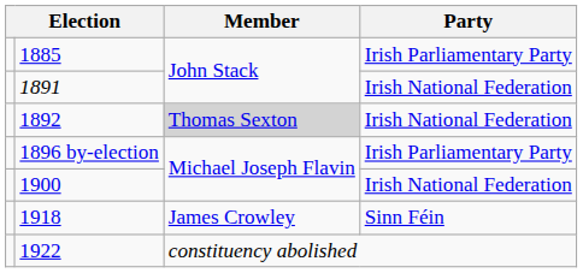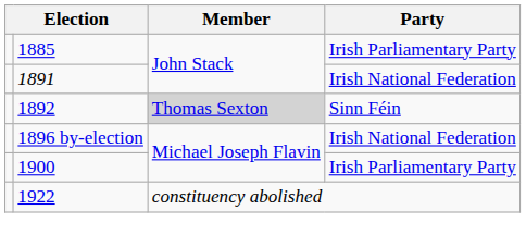1892 | Party: Irish National Federation -> Sinn Féin
1896 by-election | Party: Irish Parliamentary Party -> Irish National Federation
1900 | Party: Irish National Federation -> Irish Parliamentary Party
- row: 1918 | James Crowley | Sinn Féin
